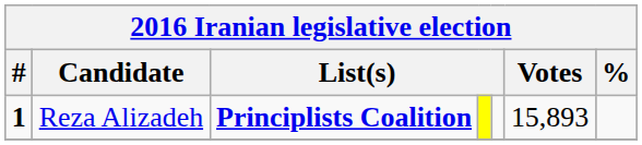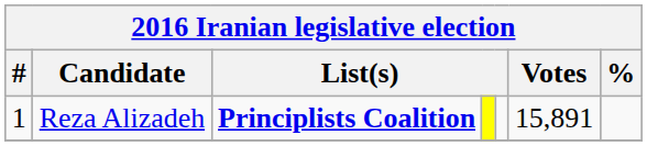Reza Alizadeh | #: bold -> normal
Reza Alizadeh | Votes: 15,893 -> 15,891
